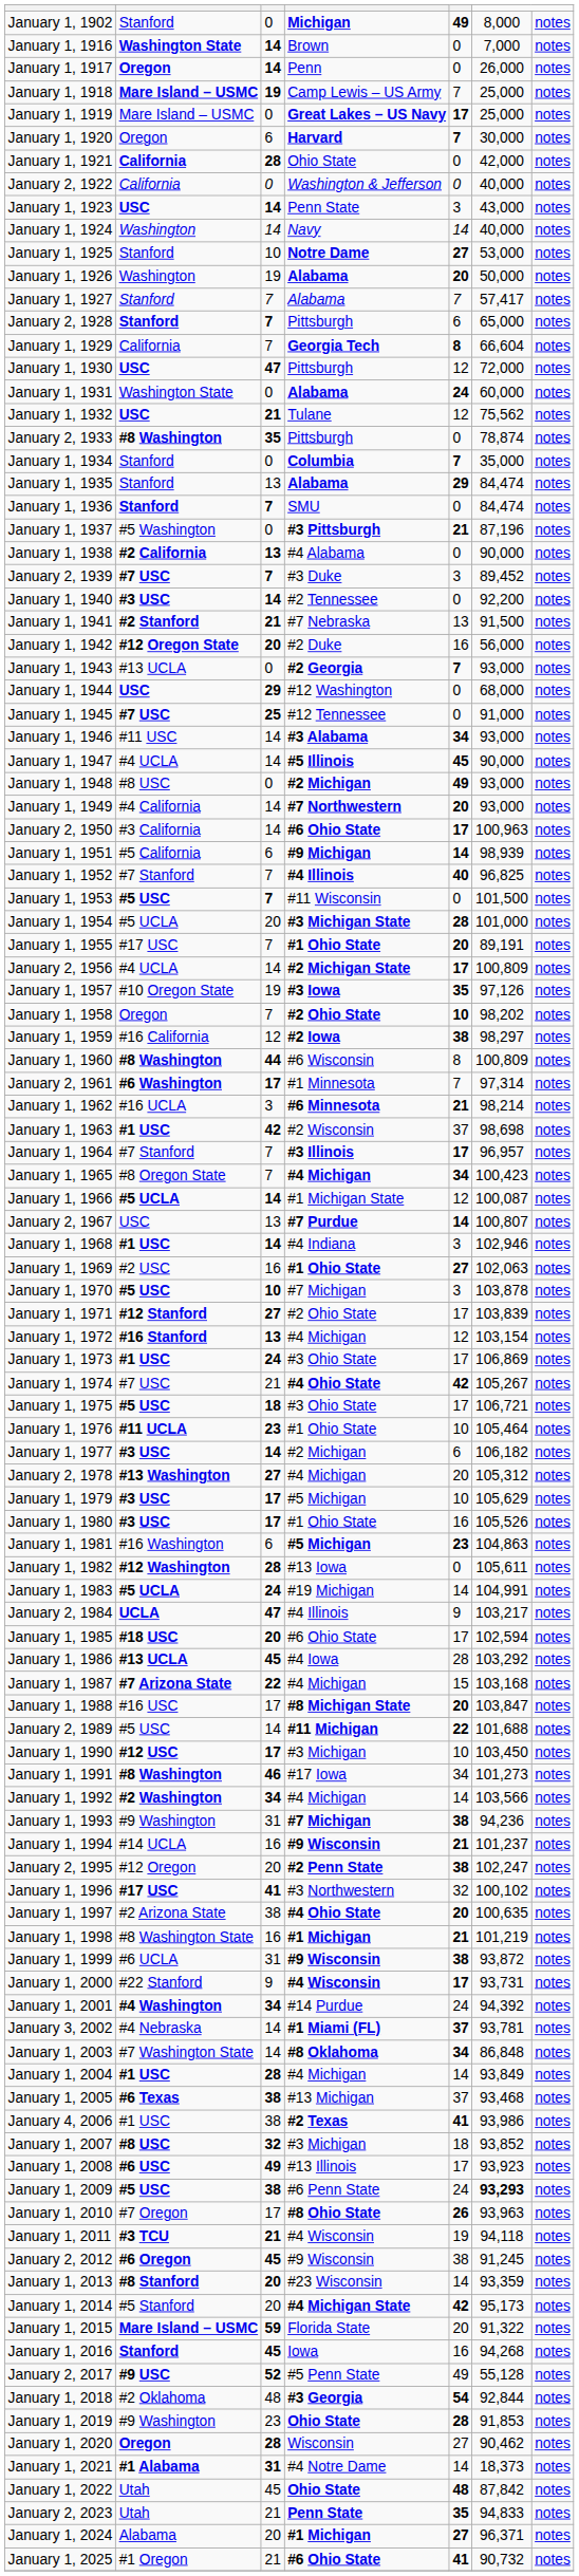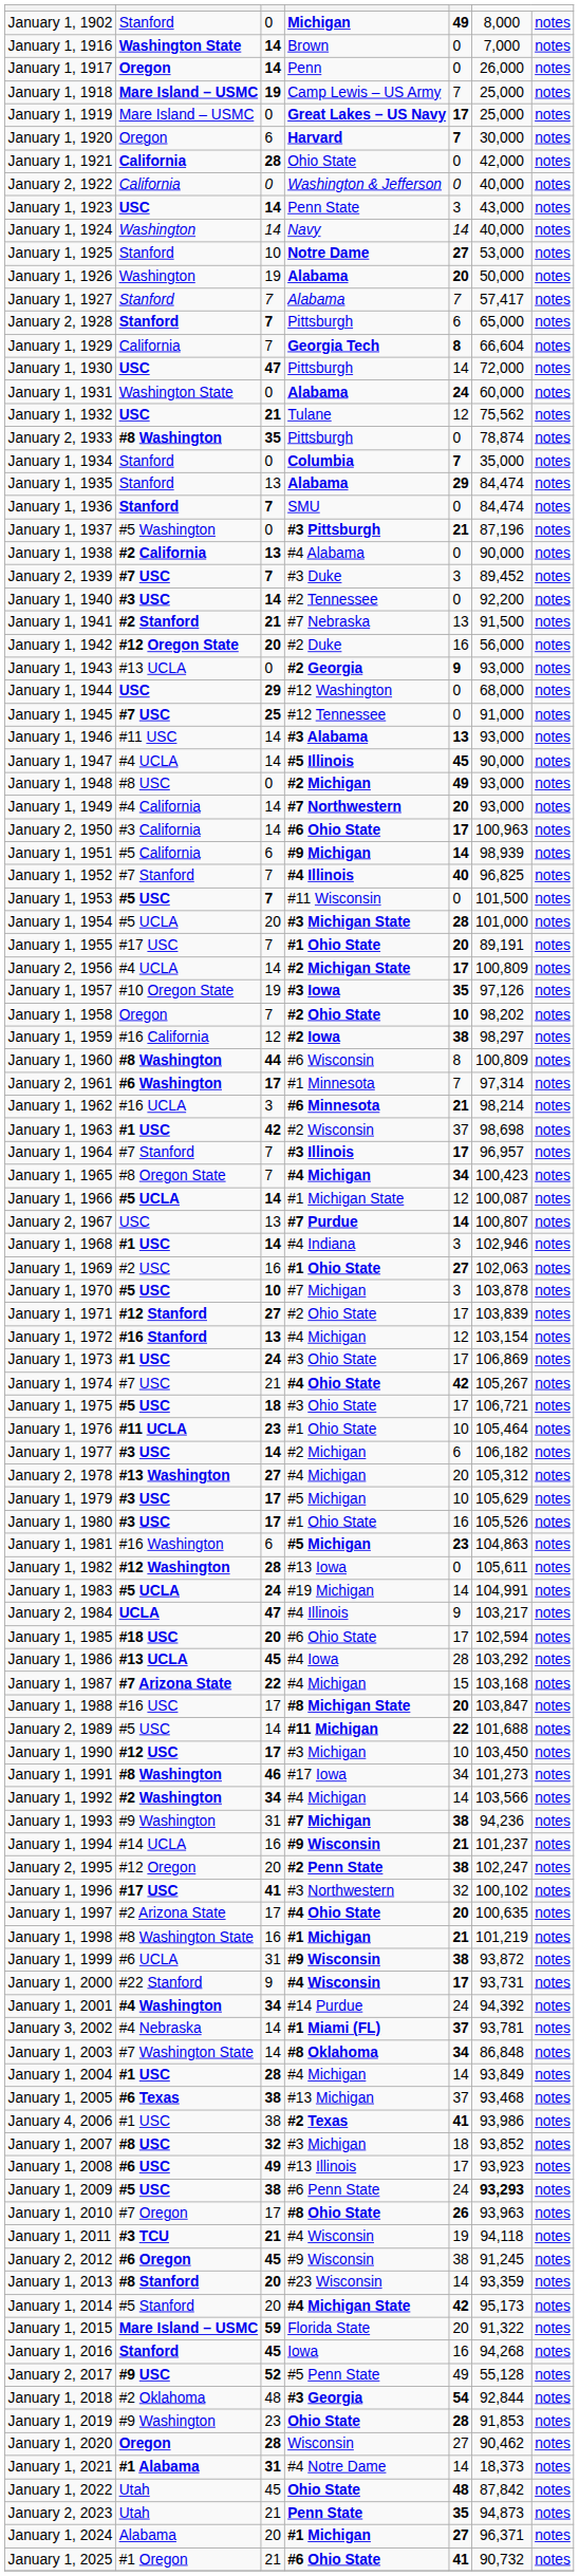January 1, 1930 | column 5: 12 -> 14
January 1, 1943 | column 5: 7 -> 9
January 1, 1946 | column 5: 34 -> 13
January 1, 1997 | column 3: 38 -> 17
January 2, 2023 | column 6: 94,833 -> 94,873
